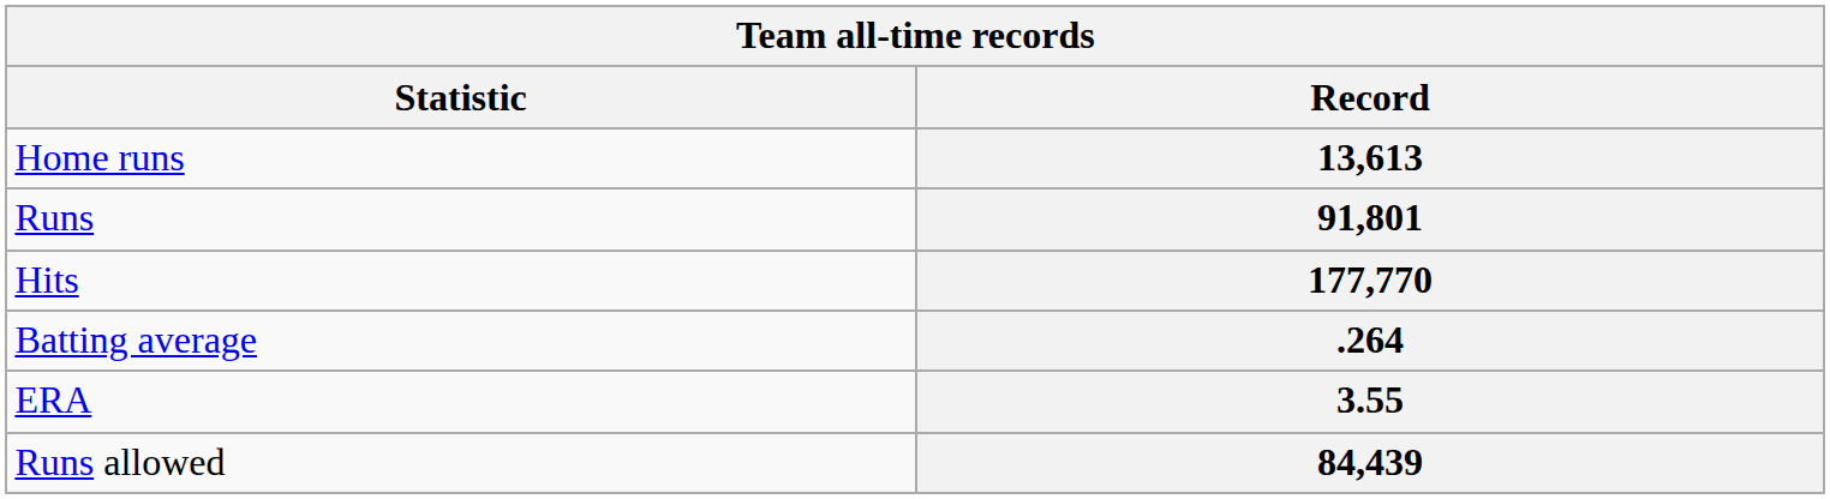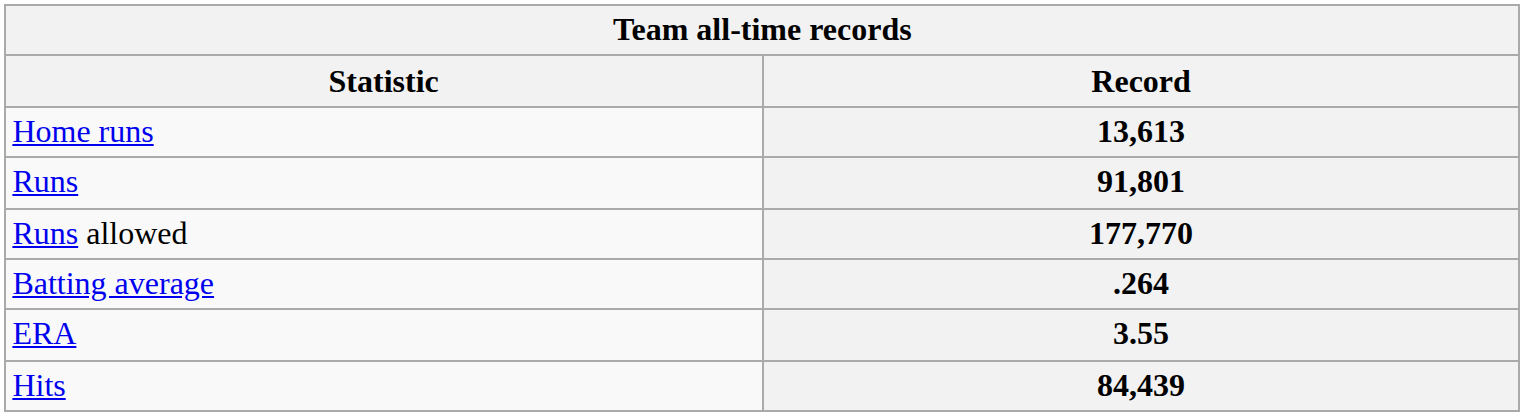177,770 | Statistic: Hits -> Runs allowed
84,439 | Statistic: Runs allowed -> Hits
